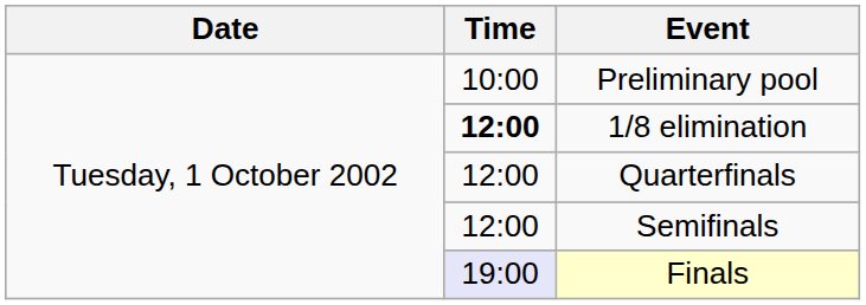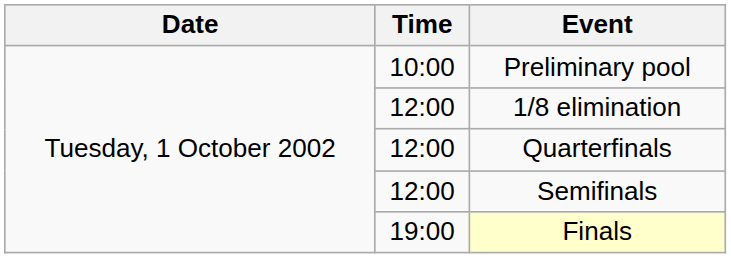1/8 elimination | Time: bold -> normal
Finals | Time: lavender background -> no background
